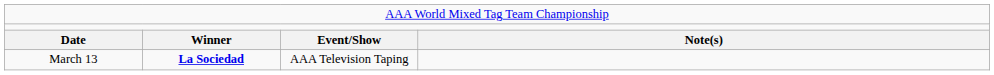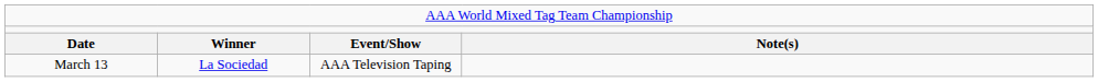March 13 | column 2: bold -> normal
